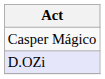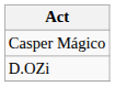row 3 | column 1: lavender background -> no background
